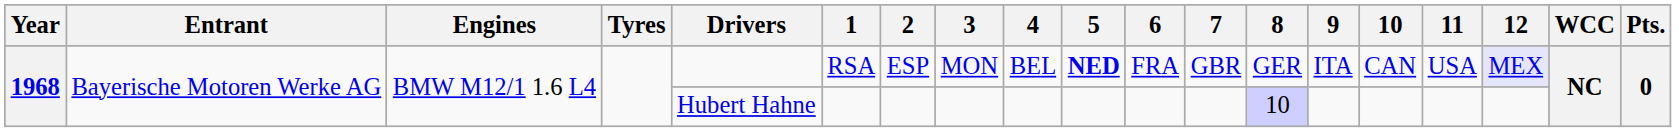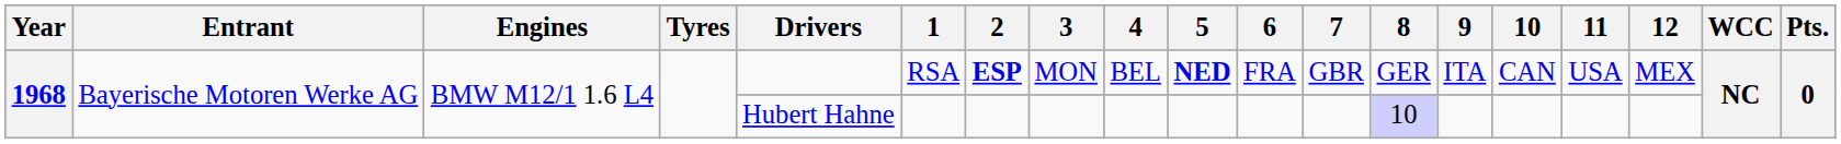row 2 | 2: normal -> bold
row 2 | 12: lavender background -> no background
